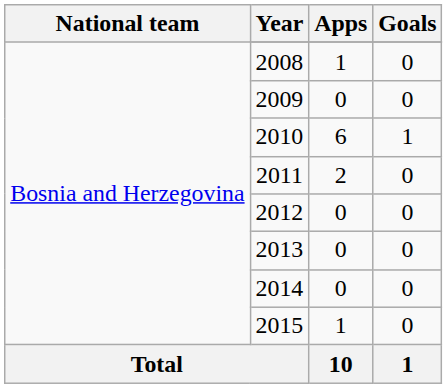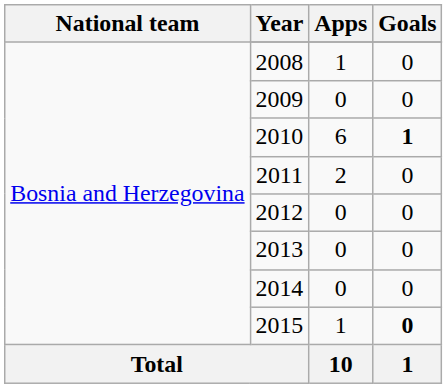2010 | Goals: normal -> bold
2015 | Goals: normal -> bold
